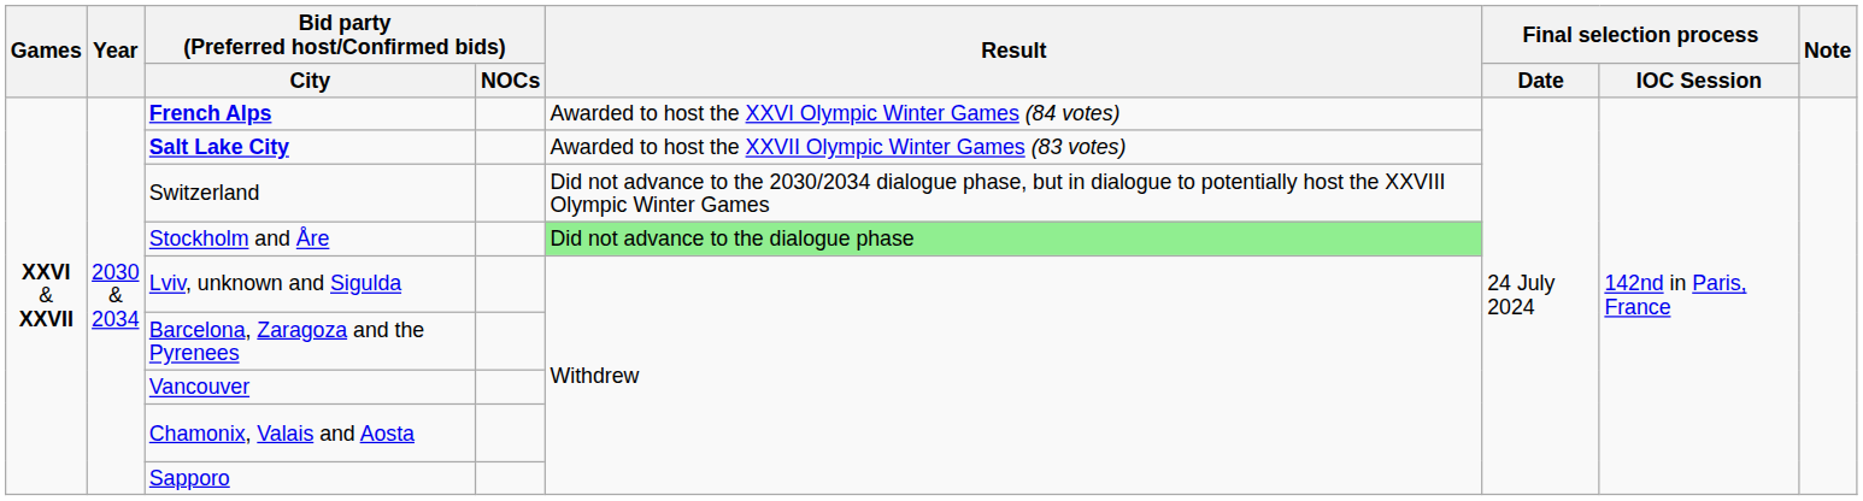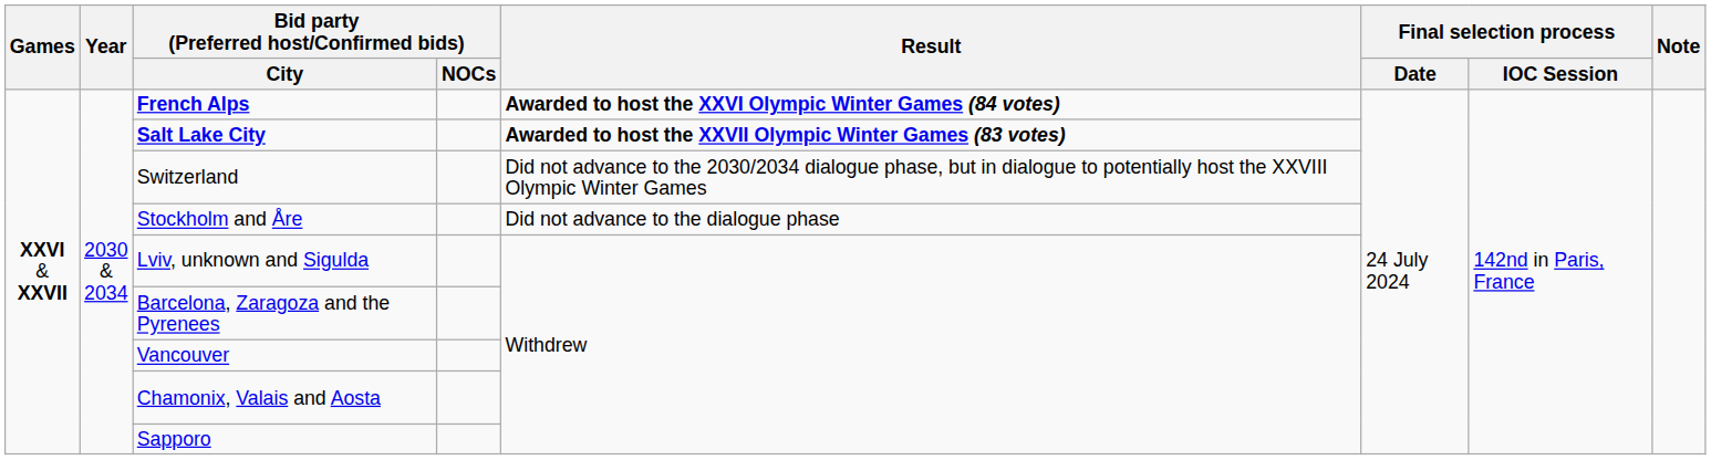French Alps | Result: normal -> bold
Salt Lake City | Result: normal -> bold
Stockholm and Åre | Result: lightgreen background -> no background
